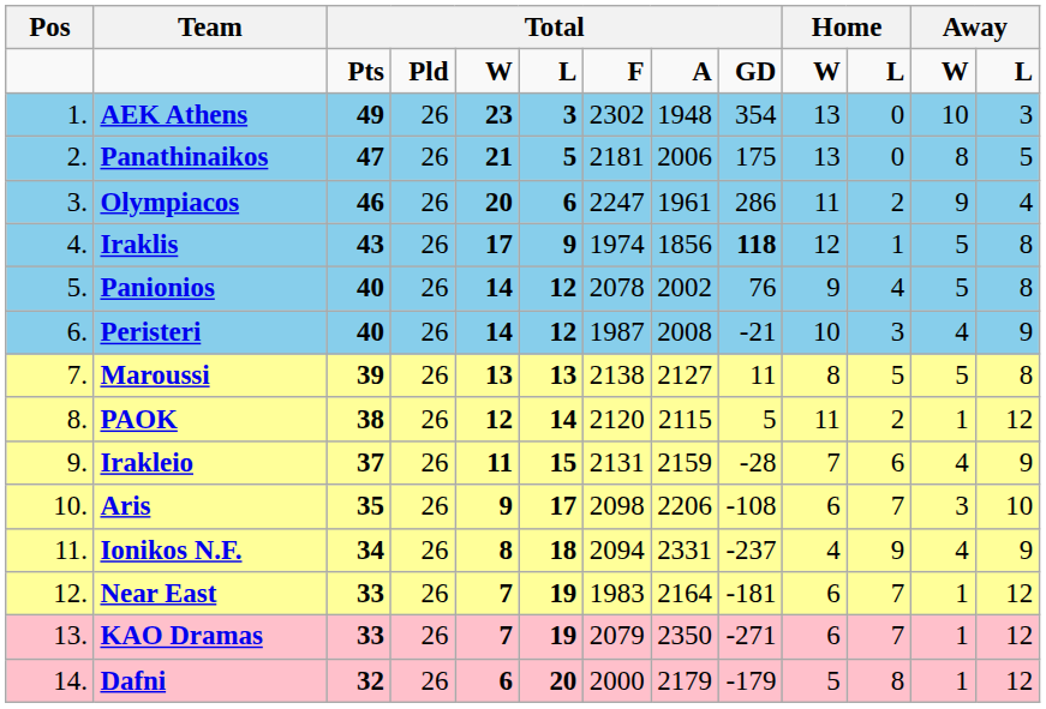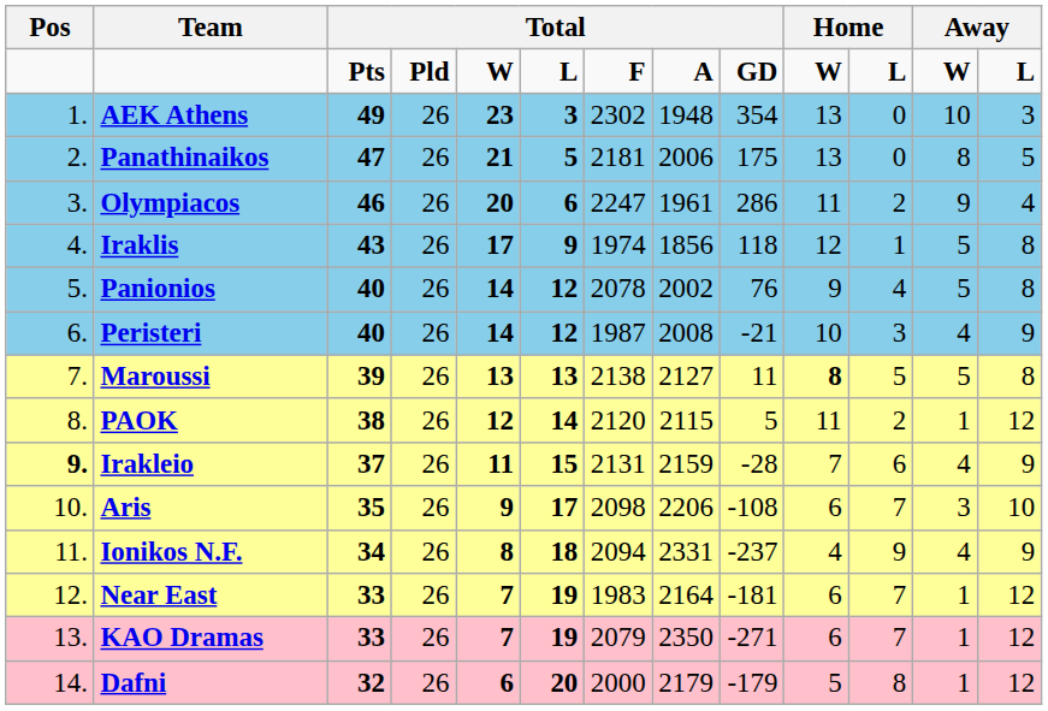Iraklis | column 9: bold -> normal
Maroussi | column 10: normal -> bold
Irakleio | Pos: normal -> bold
